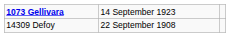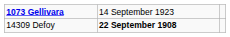14309 Defoy | column 2: normal -> bold
